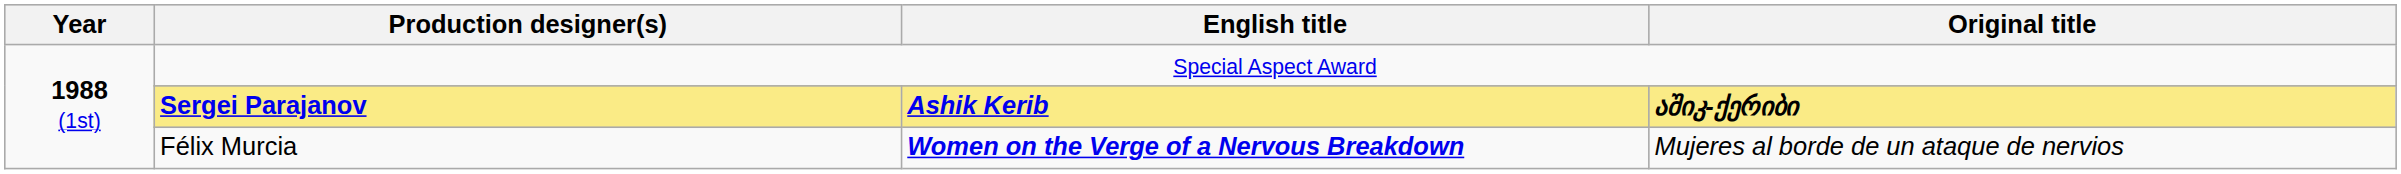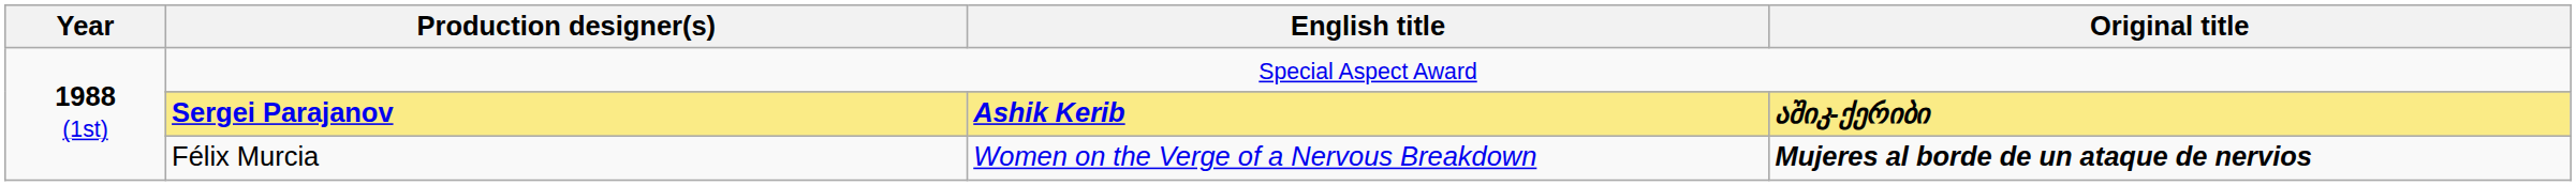Félix Murcia | English title: bold -> normal
Félix Murcia | Original title: normal -> bold
